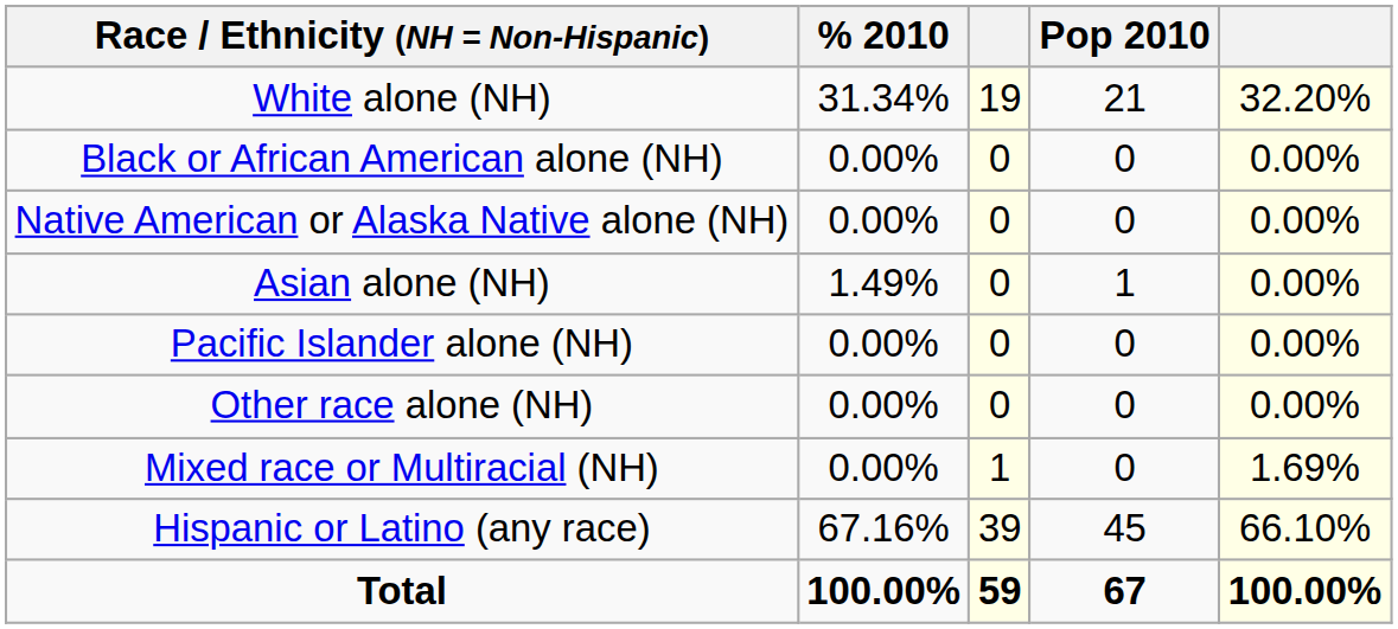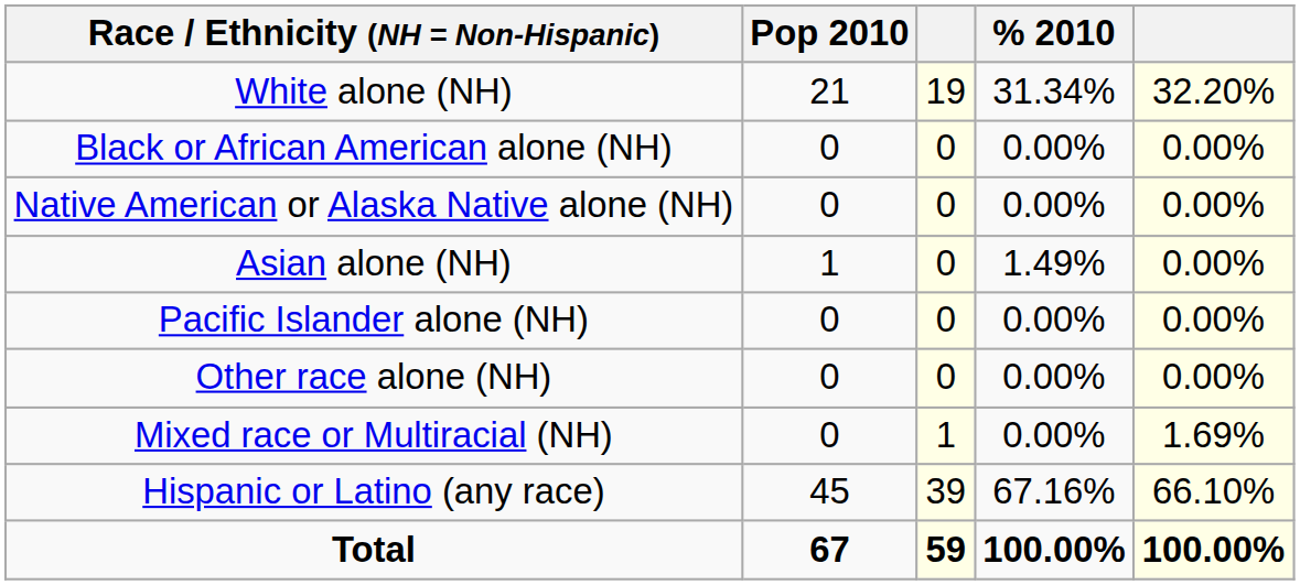columns swapped: Pop 2010 <-> % 2010
